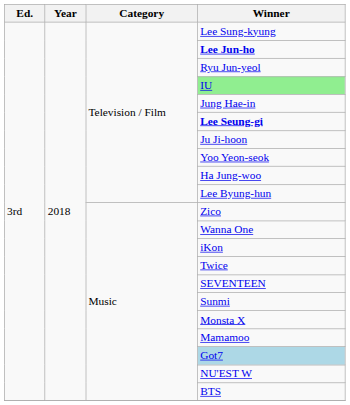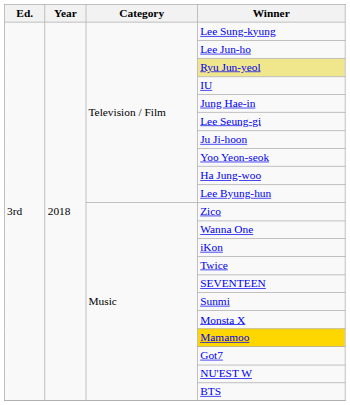Lee Jun-ho | Winner: bold -> normal
Ryu Jun-yeol | Winner: no background -> khaki background
IU | Winner: lightgreen background -> no background
Lee Seung-gi | Winner: bold -> normal
Mamamoo | Winner: no background -> gold background
Got7 | Winner: lightblue background -> no background
